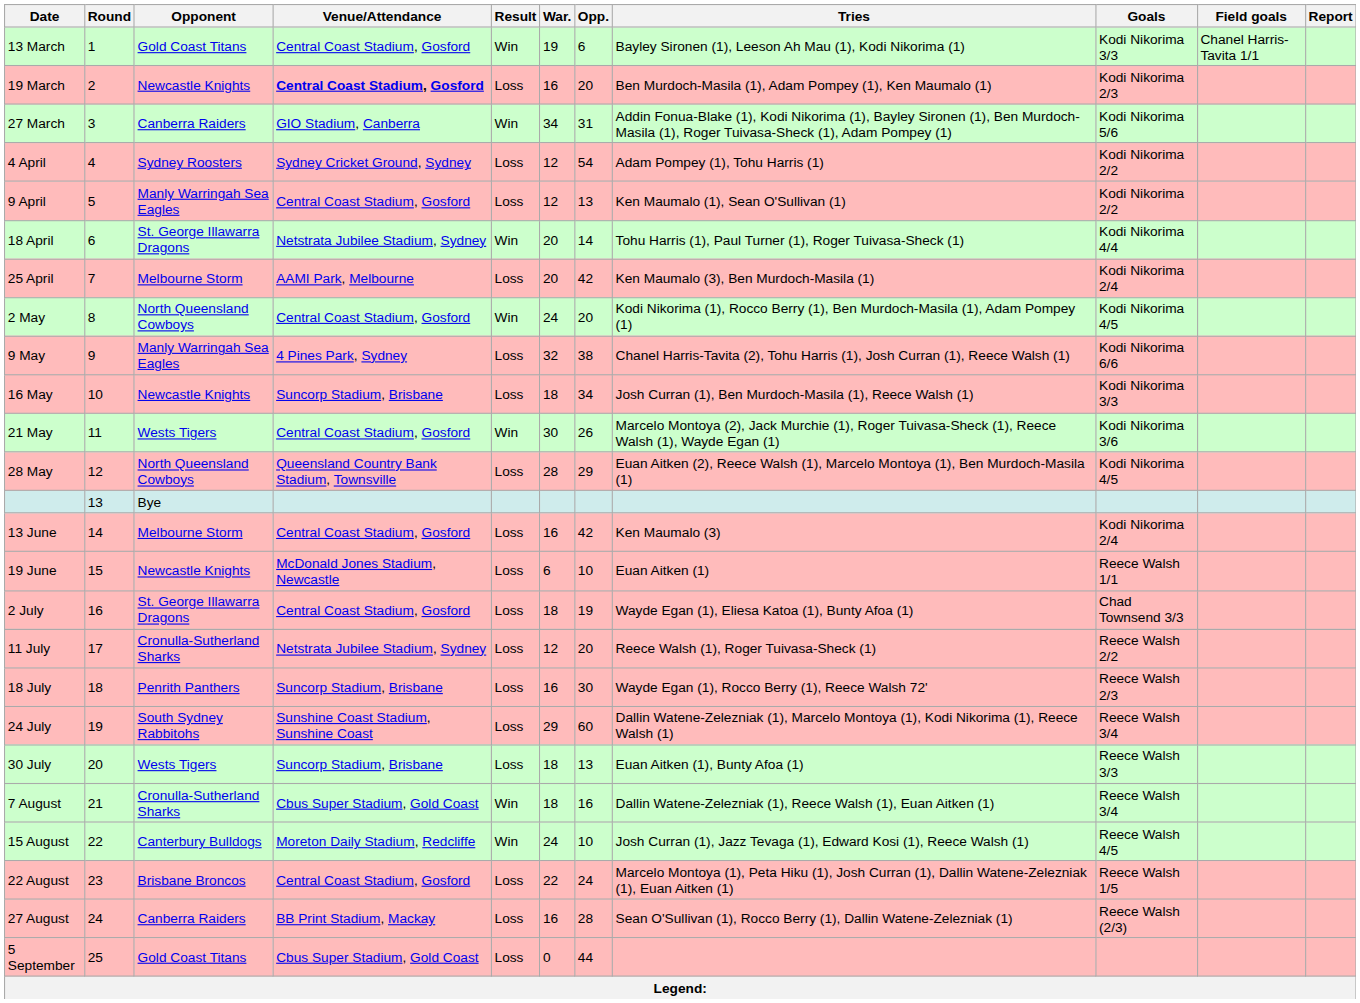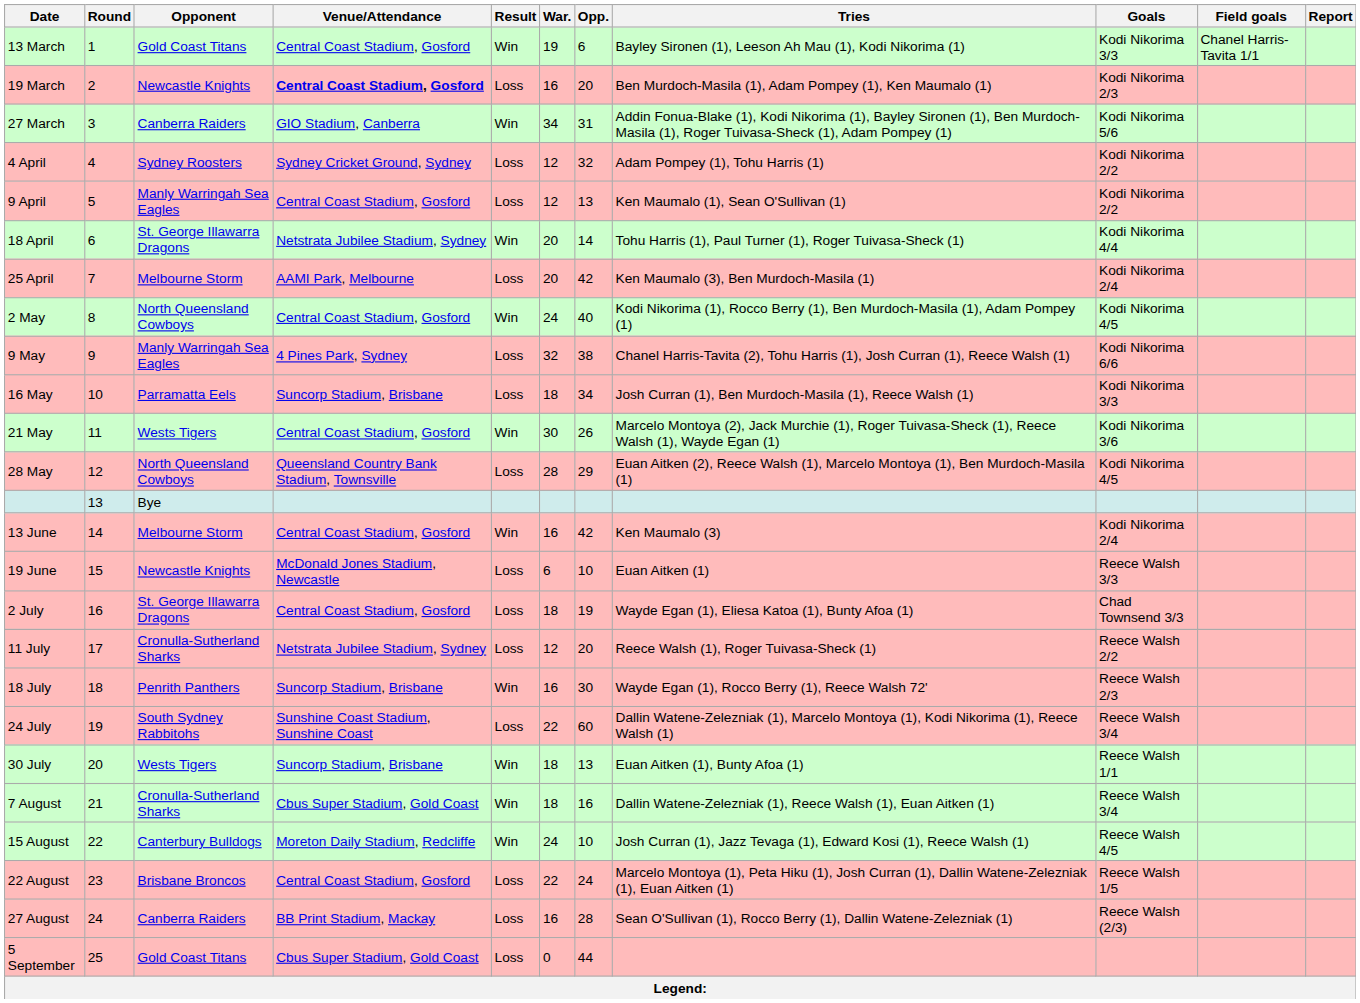4 April | Opp.: 54 -> 32
2 May | Opp.: 20 -> 40
16 May | Opponent: Newcastle Knights -> Parramatta Eels
13 June | Result: Loss -> Win
19 June | Goals: Reece Walsh 1/1 -> Reece Walsh 3/3
18 July | Result: Loss -> Win
24 July | War.: 29 -> 22
30 July | Result: Loss -> Win
30 July | Goals: Reece Walsh 3/3 -> Reece Walsh 1/1
